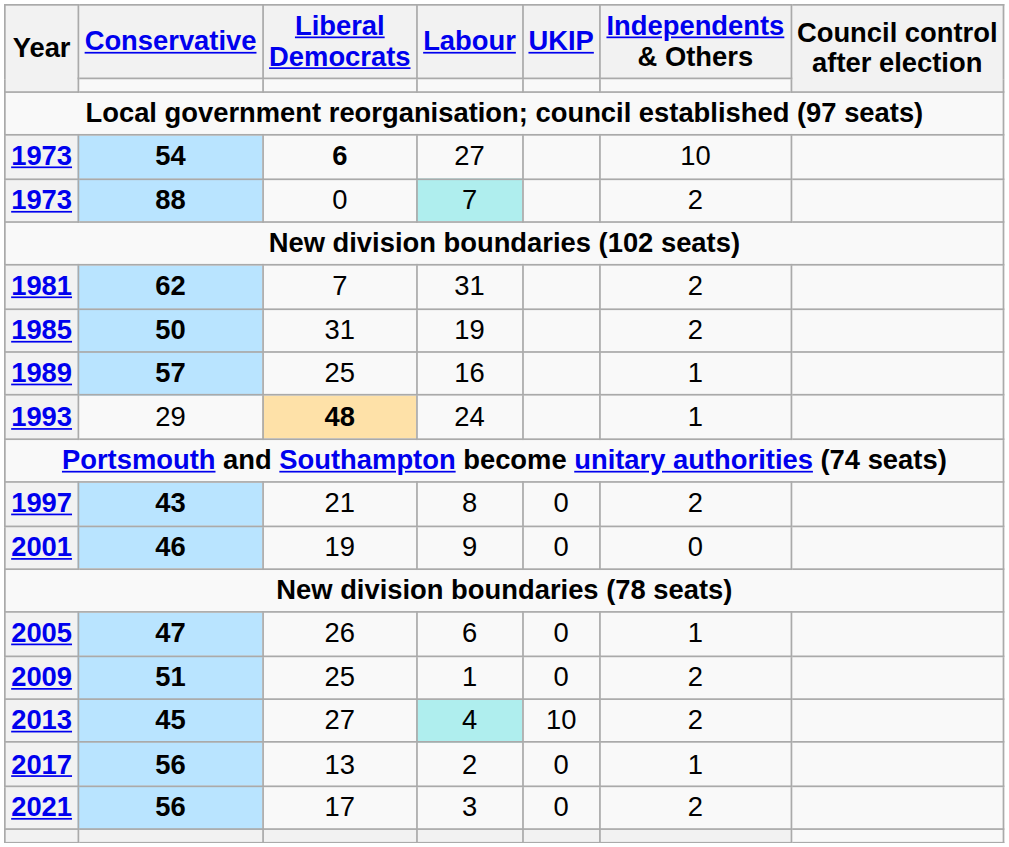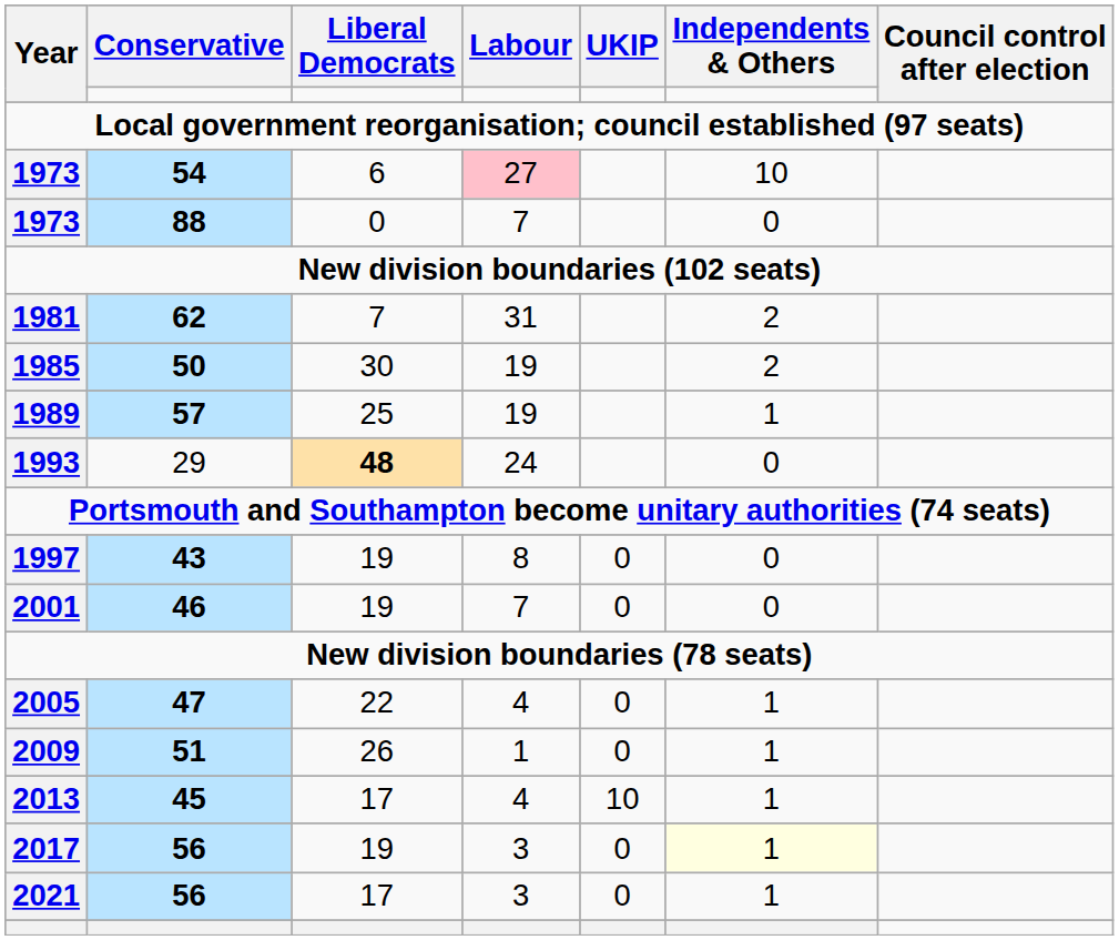1973 / 54 | Liberal Democrats: bold -> normal
1973 / 54 | Labour: no background -> pink background
1973 / 88 | Labour: paleturquoise background -> no background
1973 / 88 | Independents & Others: 2 -> 0
1985 | Liberal Democrats: 31 -> 30
1989 | Labour: 16 -> 19
1993 | Independents & Others: 1 -> 0
1997 | Liberal Democrats: 21 -> 19
1997 | Independents & Others: 2 -> 0
2001 | Labour: 9 -> 7
2005 | Liberal Democrats: 26 -> 22
2005 | Labour: 6 -> 4
2009 | Liberal Democrats: 25 -> 26
2009 | Independents & Others: 2 -> 1
2013 | Liberal Democrats: 27 -> 17
2013 | Labour: paleturquoise background -> no background
2013 | Independents & Others: 2 -> 1
2017 | Liberal Democrats: 13 -> 19
2017 | Labour: 2 -> 3
2017 | Independents & Others: no background -> lightyellow background
2021 | Independents & Others: 2 -> 1
